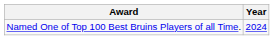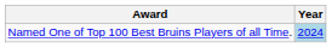row 2 | Year: no background -> lightblue background
